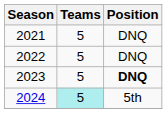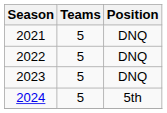2023 | Position: bold -> normal
2024 | Teams: paleturquoise background -> no background
